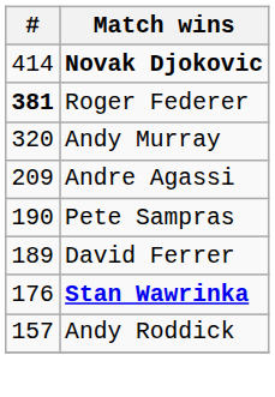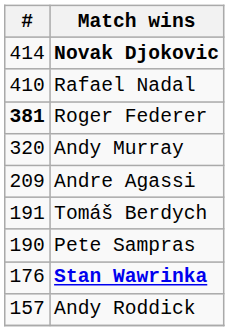+ row: 410 | Rafael Nadal
+ row: 191 | Tomáš Berdych
- row: 189 | David Ferrer
